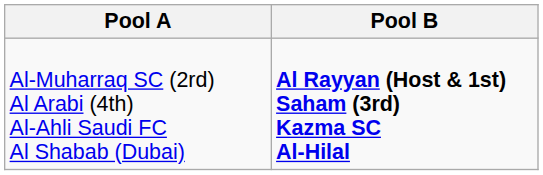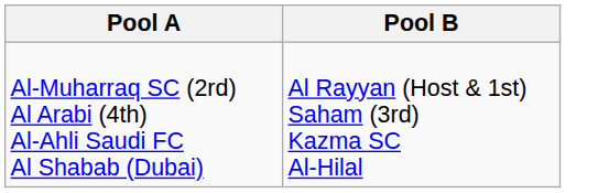row 2 | Pool B: bold -> normal
